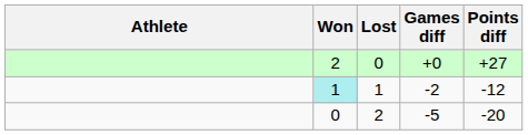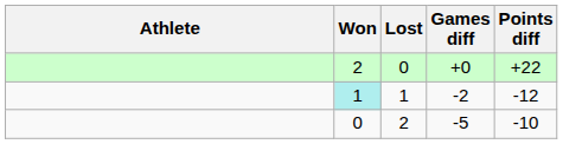row 2 | Points diff: +27 -> +22
row 4 | Points diff: -20 -> -10
